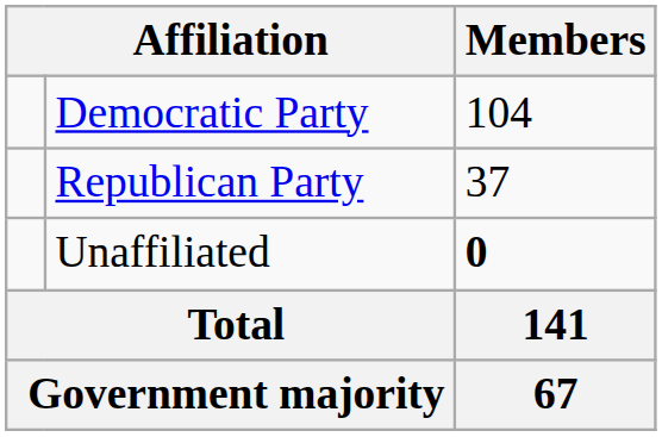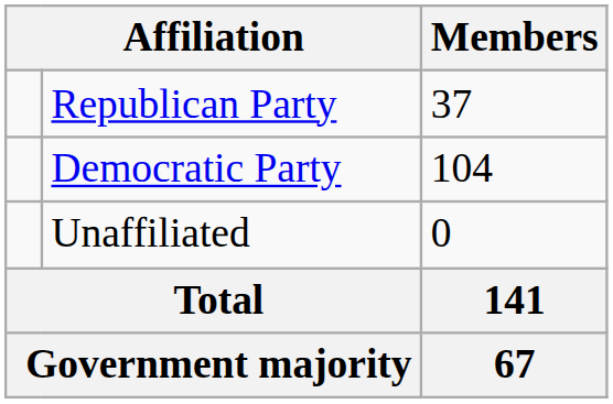rows swapped: Democratic Party <-> Republican Party
Unaffiliated | Members: bold -> normal
